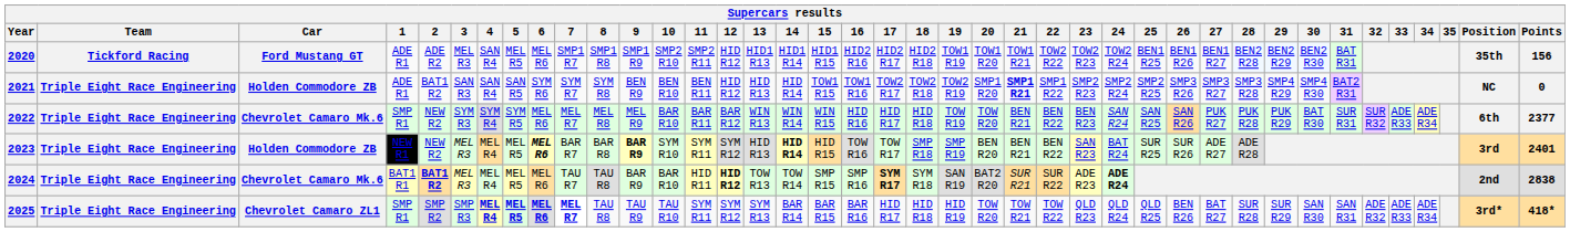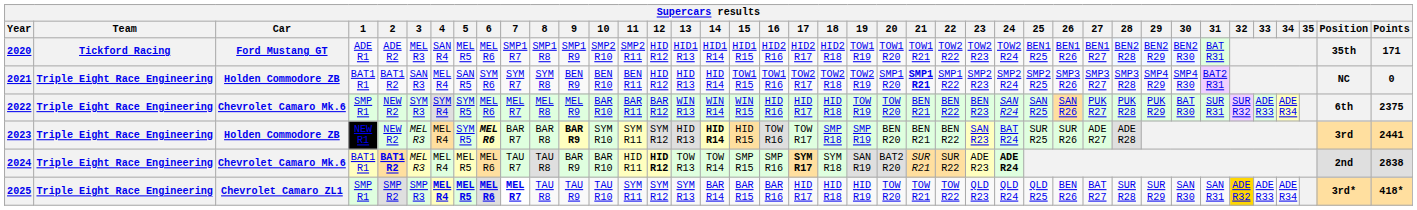2020 | Points: 156 -> 171
2021 | 1: ADE R1 -> BAT1 R1
2021 | 4: SAN R4 -> MEL R4
2022 | Points: 2377 -> 2375
2023 | 5: MEL R5 -> SYM R5
2023 | Points: 2401 -> 2441
2025 | 32: no background -> gold background
